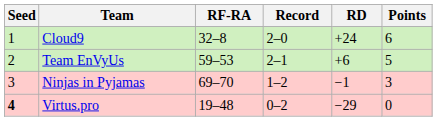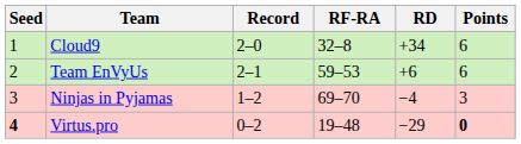columns swapped: Record <-> RF-RA
Cloud9 | RD: +24 -> +34
Team EnVyUs | Points: 5 -> 6
Ninjas in Pyjamas | RD: −1 -> −4
Virtus.pro | Points: normal -> bold
